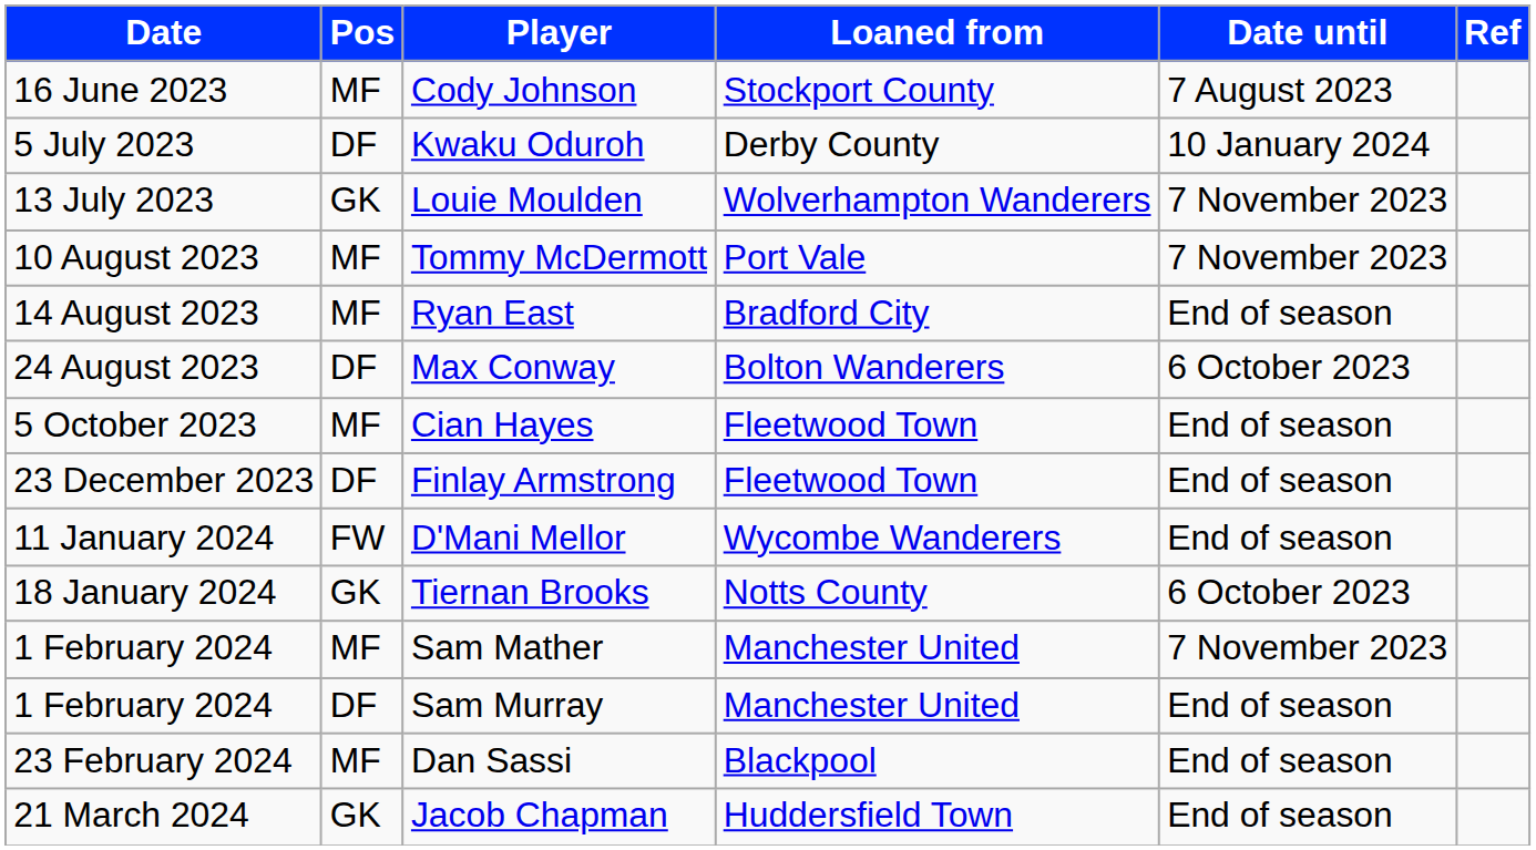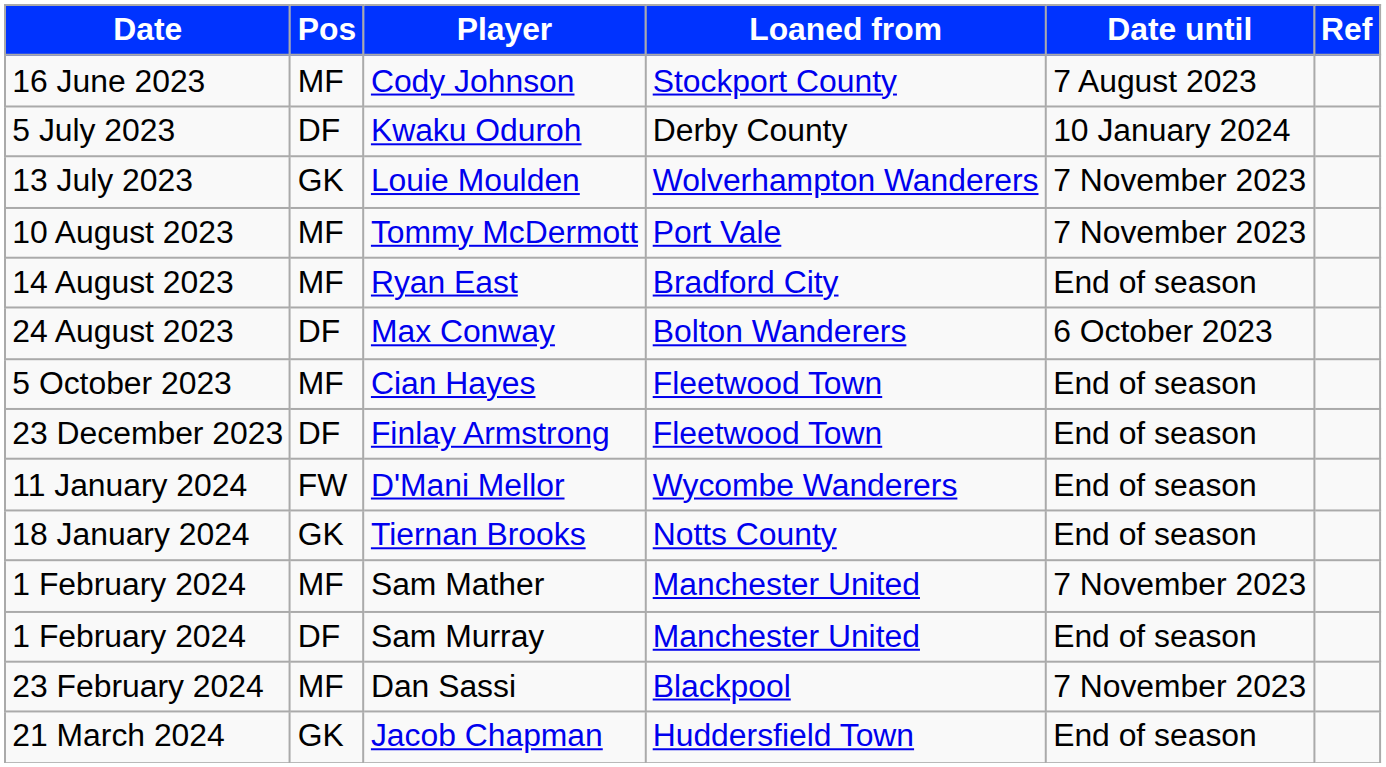Tiernan Brooks | Date until: 6 October 2023 -> End of season
Dan Sassi | Date until: End of season -> 7 November 2023
